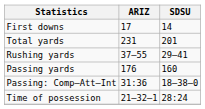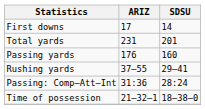rows swapped: Rushing yards <-> Passing yards
Passing: Comp–Att–Int | SDSU: 18–38–0 -> 28:24
Time of possession | SDSU: 28:24 -> 18–38–0
